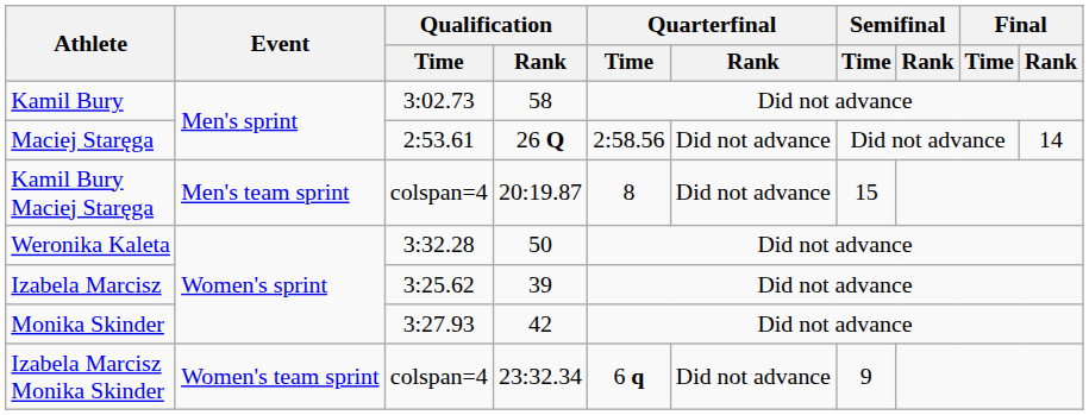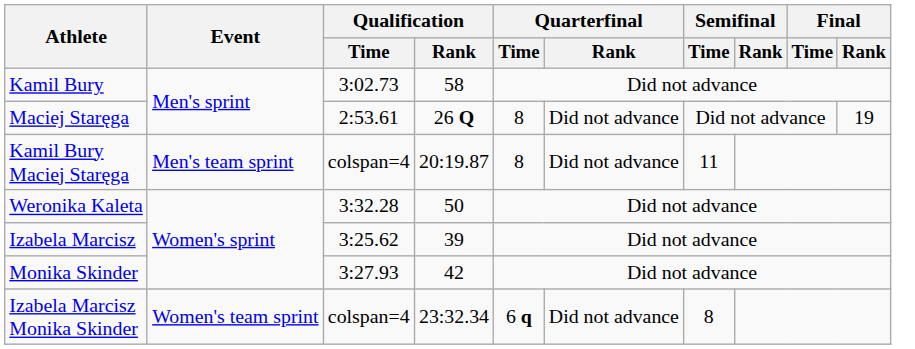Maciej Staręga | Quarterfinal / Time: 2:58.56 -> 8
Maciej Staręga | Final / Rank: 14 -> 19
Kamil Bury Maciej Staręga | Semifinal / Time: 15 -> 11
Izabela Marcisz Monika Skinder | Semifinal / Time: 9 -> 8
